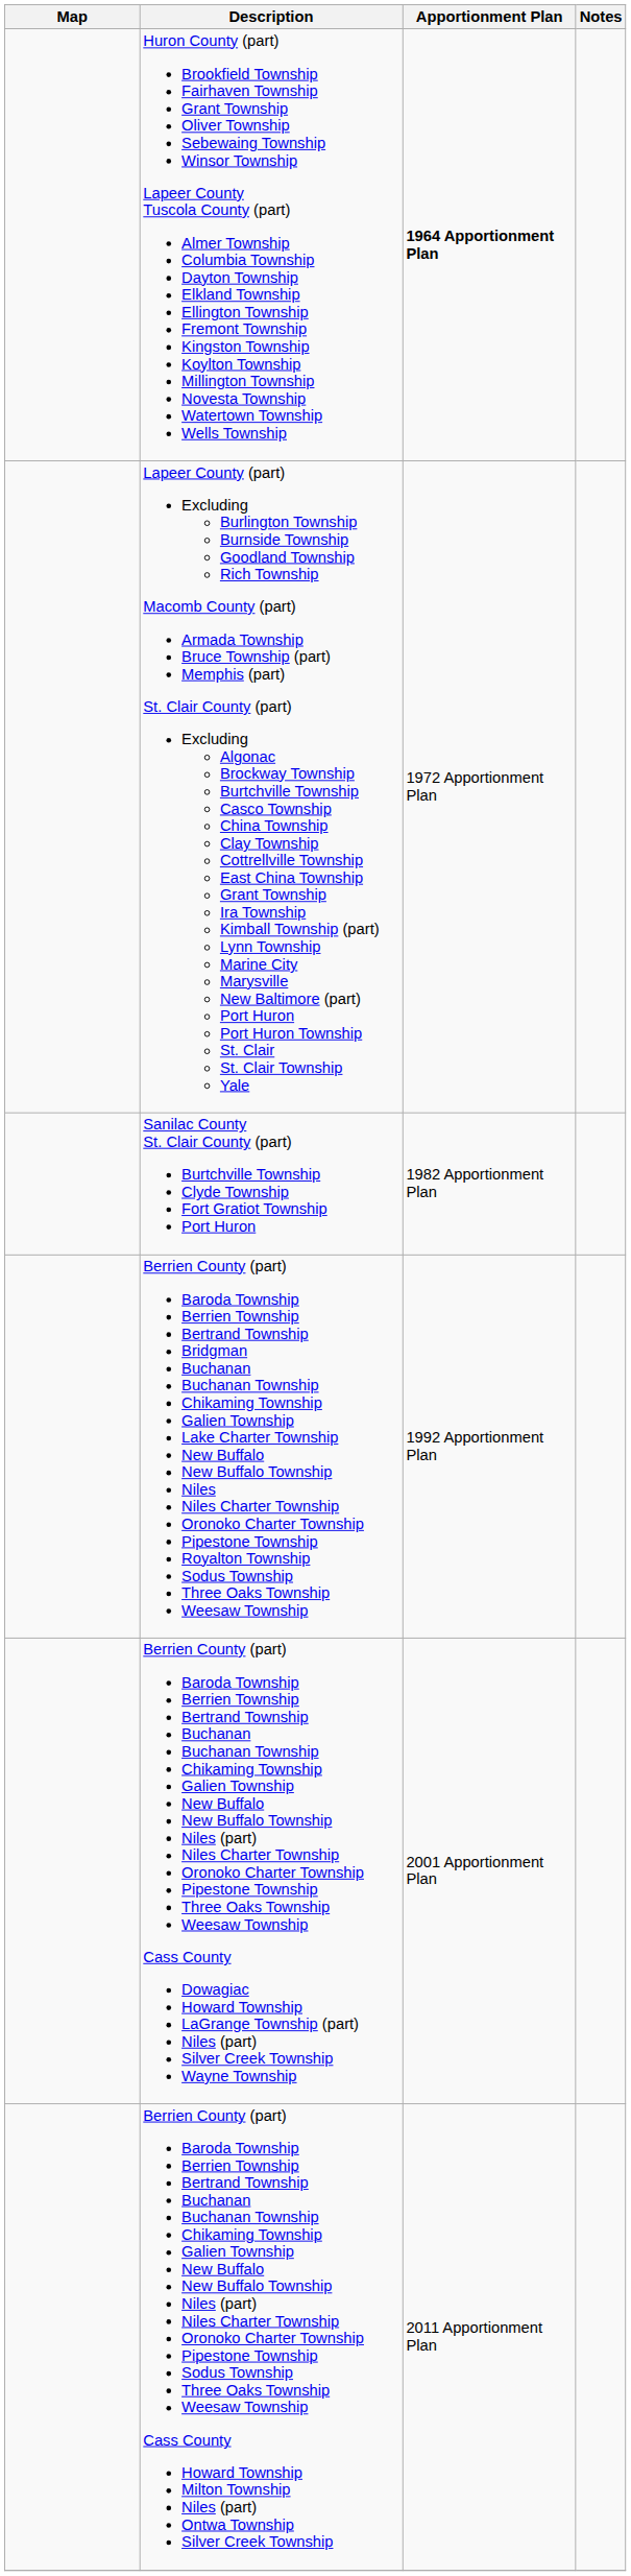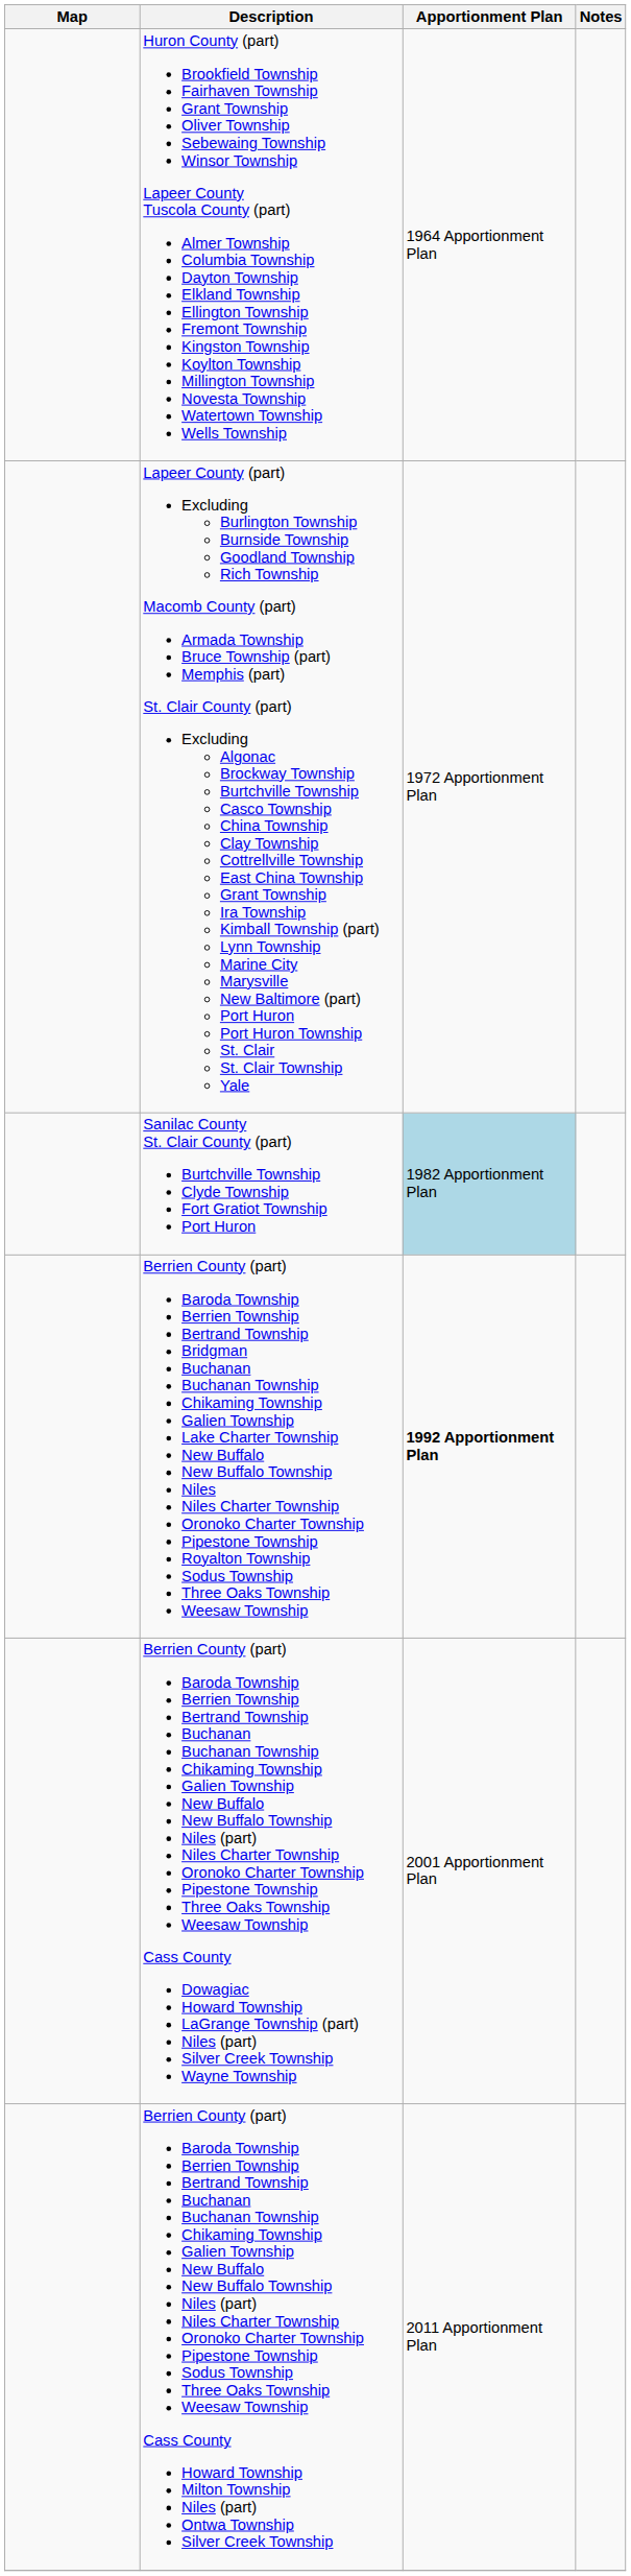row 2 | Apportionment Plan: bold -> normal
row 4 | Apportionment Plan: no background -> lightblue background
row 5 | Apportionment Plan: normal -> bold
